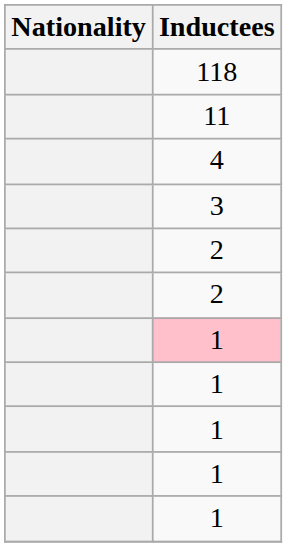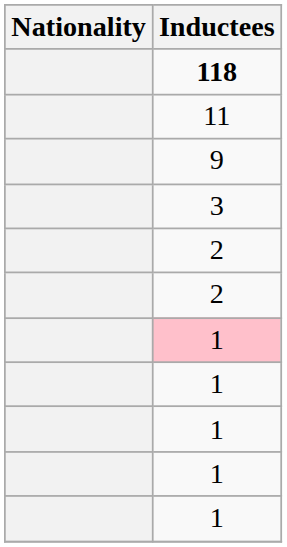row 2 | Inductees: normal -> bold
row 4 | Inductees: 4 -> 9
